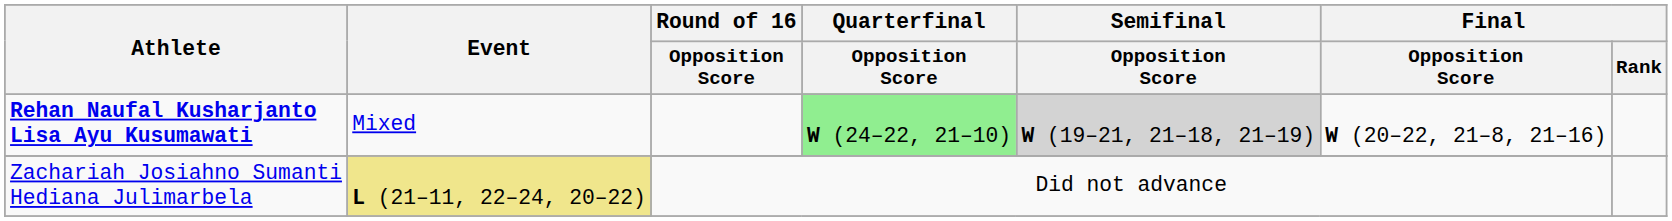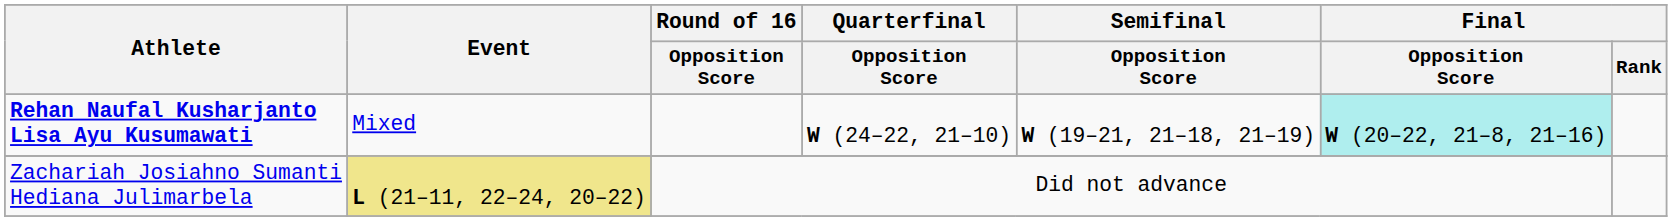Rehan Naufal Kusharjanto Lisa Ayu Kusumawati | Quarterfinal / Opposition Score: lightgreen background -> no background
Rehan Naufal Kusharjanto Lisa Ayu Kusumawati | Semifinal / Opposition Score: lightgrey background -> no background
Rehan Naufal Kusharjanto Lisa Ayu Kusumawati | Final / Opposition Score: no background -> paleturquoise background
